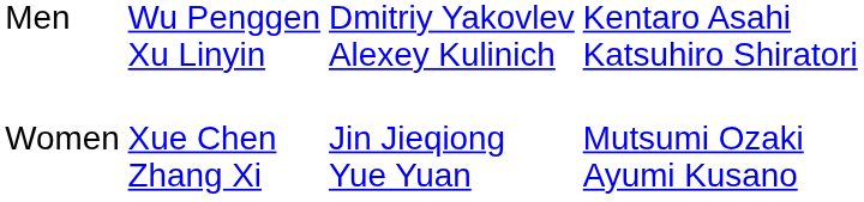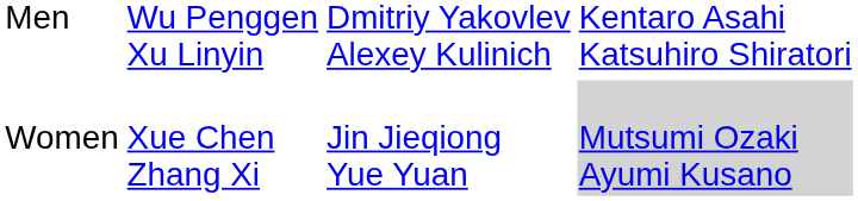Women | column 4: no background -> lightgrey background
